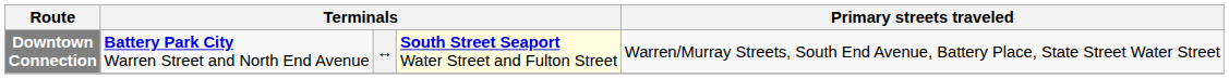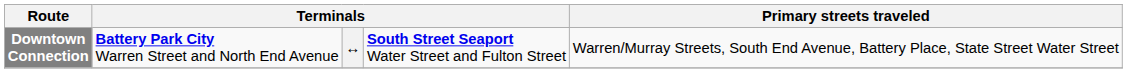↔ | column 4: lightyellow background -> no background
